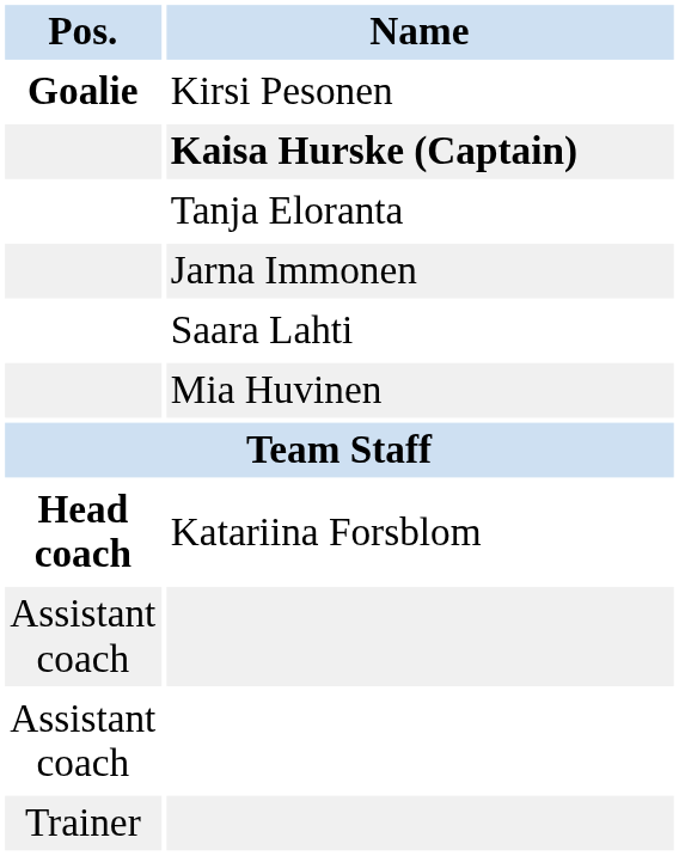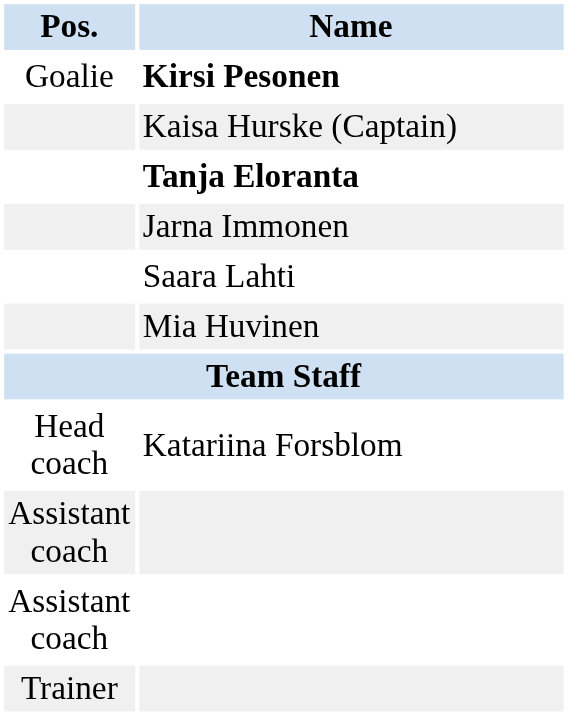Kirsi Pesonen | Pos.: bold -> normal
Kirsi Pesonen | Name: normal -> bold
Kaisa Hurske (Captain) | Name: bold -> normal
Tanja Eloranta | Name: normal -> bold
Katariina Forsblom | Pos.: bold -> normal
